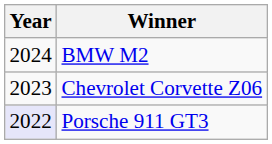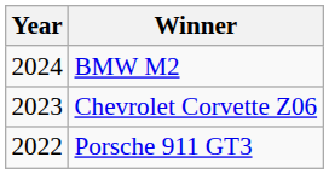Porsche 911 GT3 | Year: lavender background -> no background
